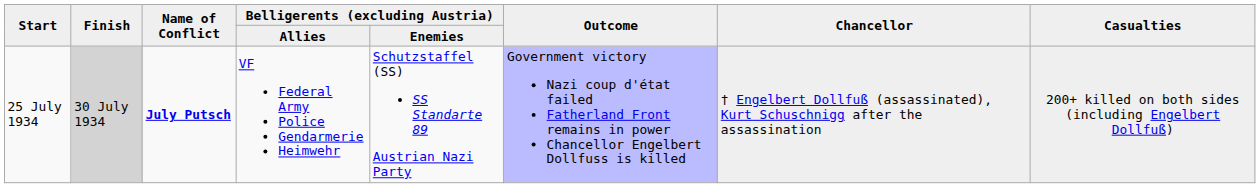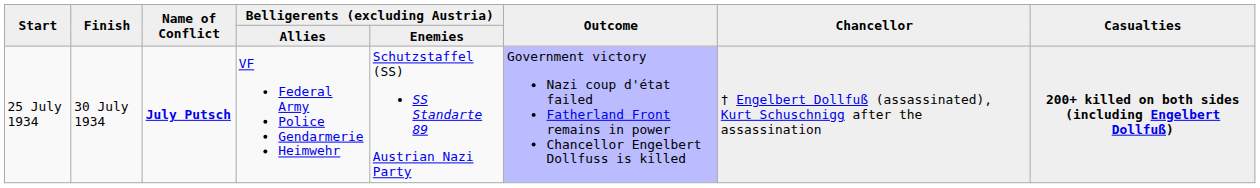25 July 1934 | Finish: lightgrey background -> no background
25 July 1934 | Casualties: normal -> bold
